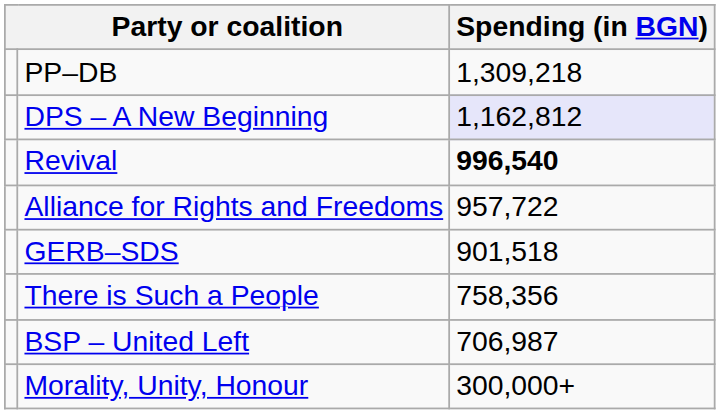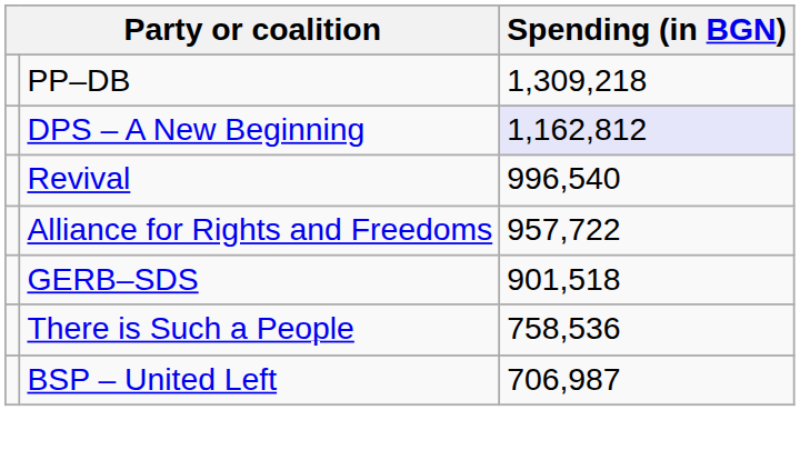Revival | Spending (in BGN): bold -> normal
There is Such a People | Spending (in BGN): 758,356 -> 758,536
- row: Morality, Unity, Honour | 300,000+
